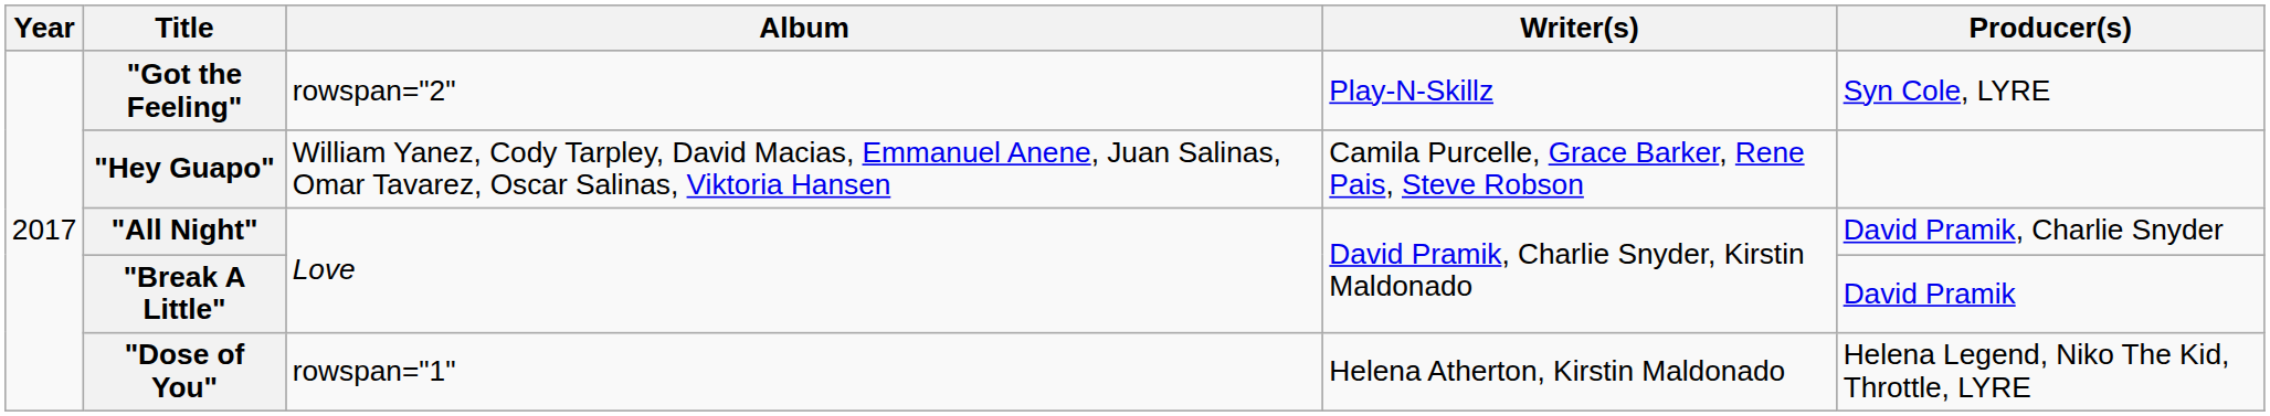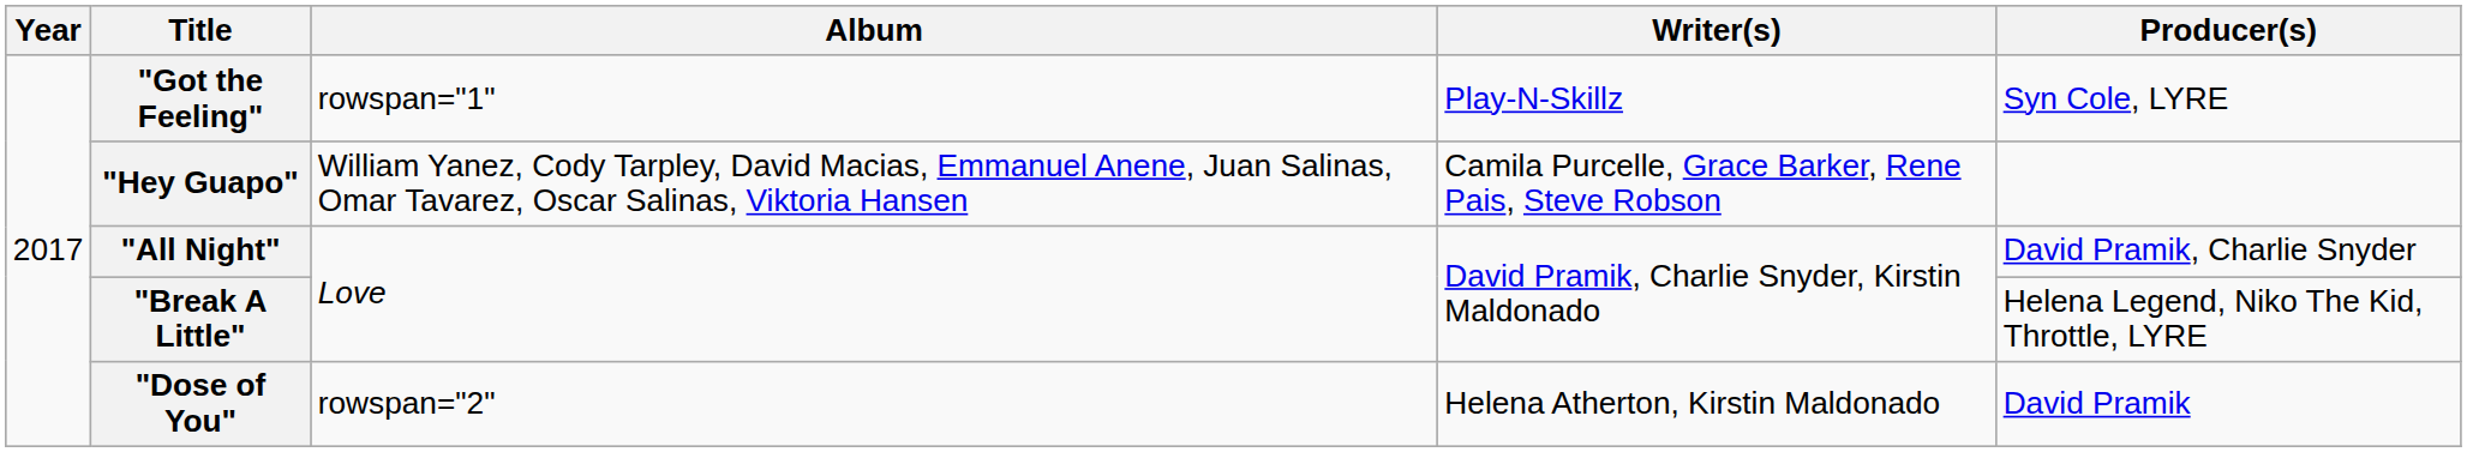"Got the Feeling" | Album: rowspan="2" -> rowspan="1"
"Break A Little" | Producer(s): David Pramik -> Helena Legend, Niko The Kid, Throttle, LYRE
"Dose of You" | Album: rowspan="1" -> rowspan="2"
"Dose of You" | Producer(s): Helena Legend, Niko The Kid, Throttle, LYRE -> David Pramik
